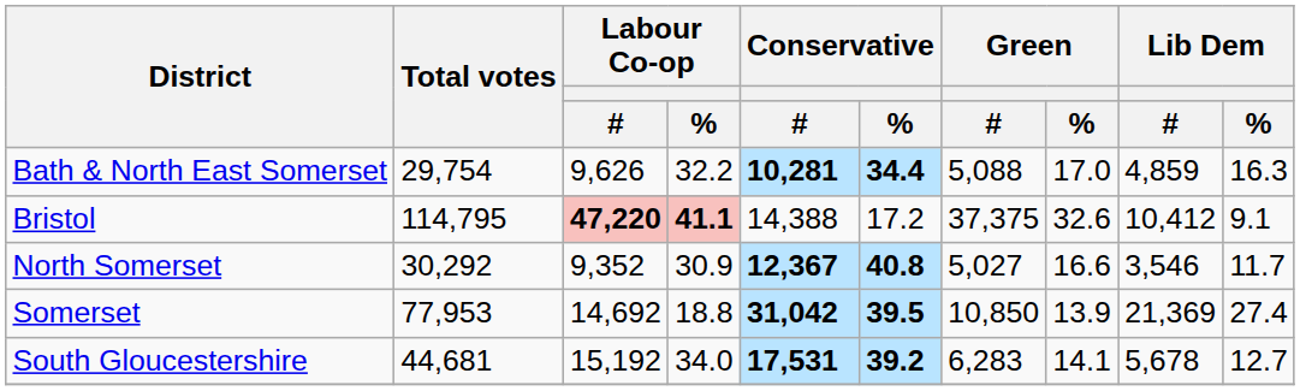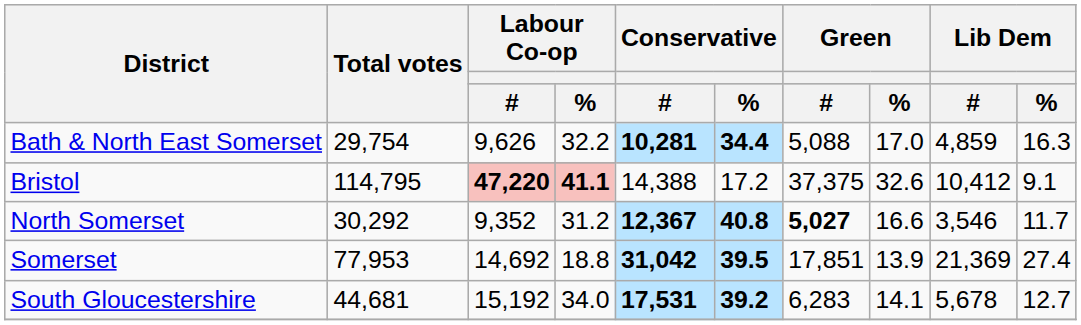North Somerset | Labour Co-op / %: 30.9 -> 31.2
North Somerset | Green / #: normal -> bold
Somerset | Green / #: 10,850 -> 17,851
